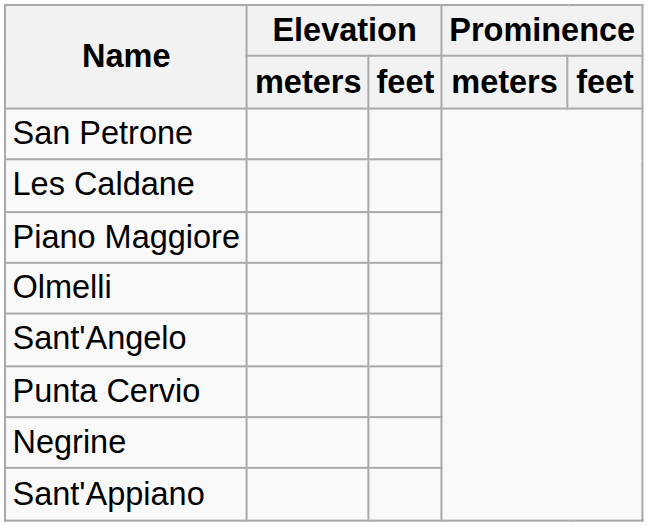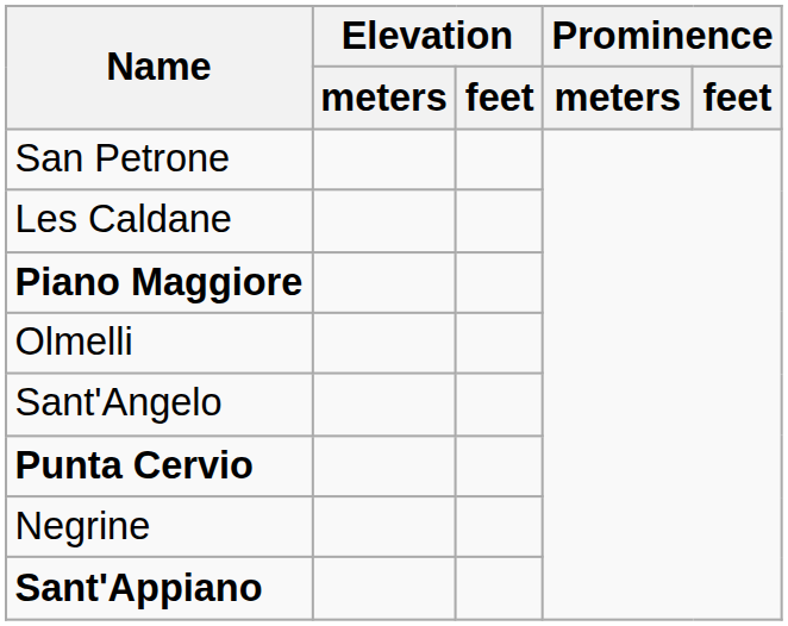Piano Maggiore | Name: normal -> bold
Punta Cervio | Name: normal -> bold
Sant'Appiano | Name: normal -> bold
